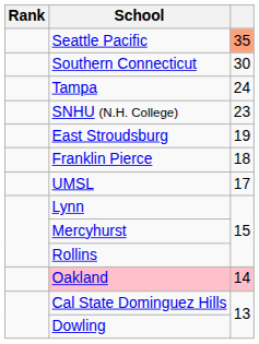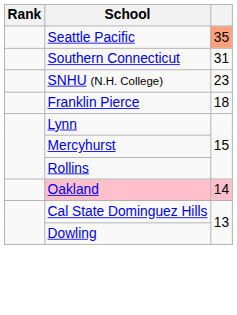Southern Connecticut | column 3: 30 -> 31
- row: Tampa | 24
- row: East Stroudsburg | 19
- row: UMSL | 17
